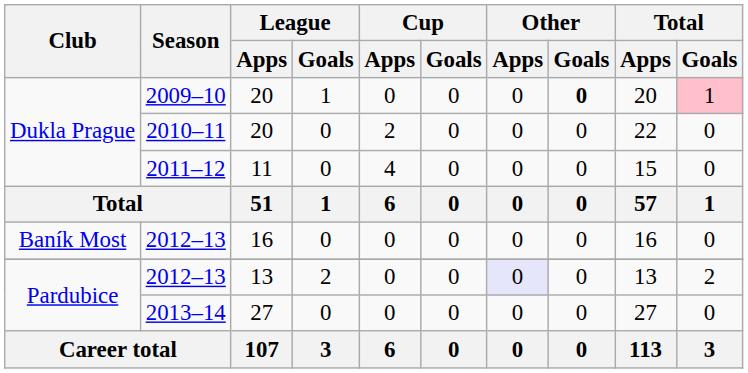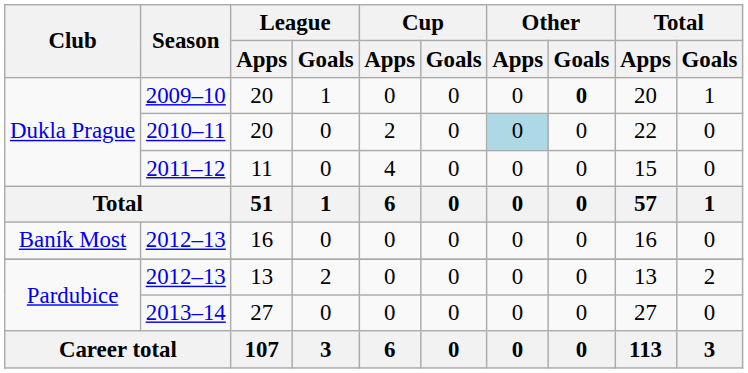2009–10 | Total / Goals: pink background -> no background
2010–11 | Other / Apps: no background -> lightblue background
2012–13 / 13 | Other / Apps: lavender background -> no background
